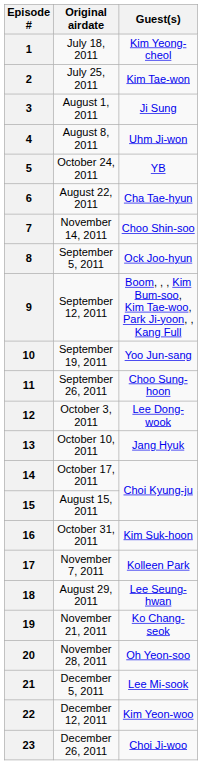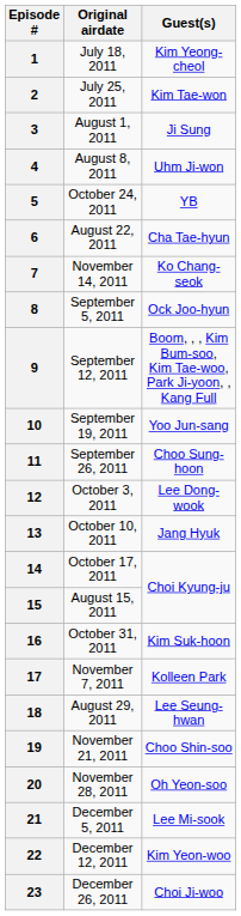7 | Guest(s): Choo Shin-soo -> Ko Chang-seok
19 | Guest(s): Ko Chang-seok -> Choo Shin-soo
